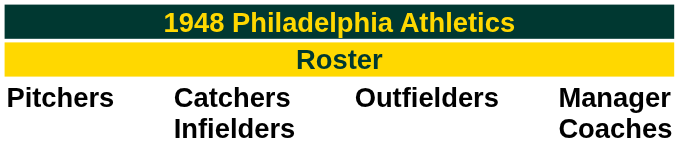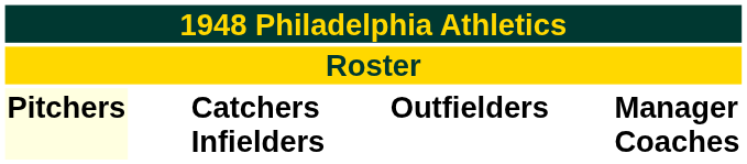Pitchers | column 1: no background -> lightyellow background
